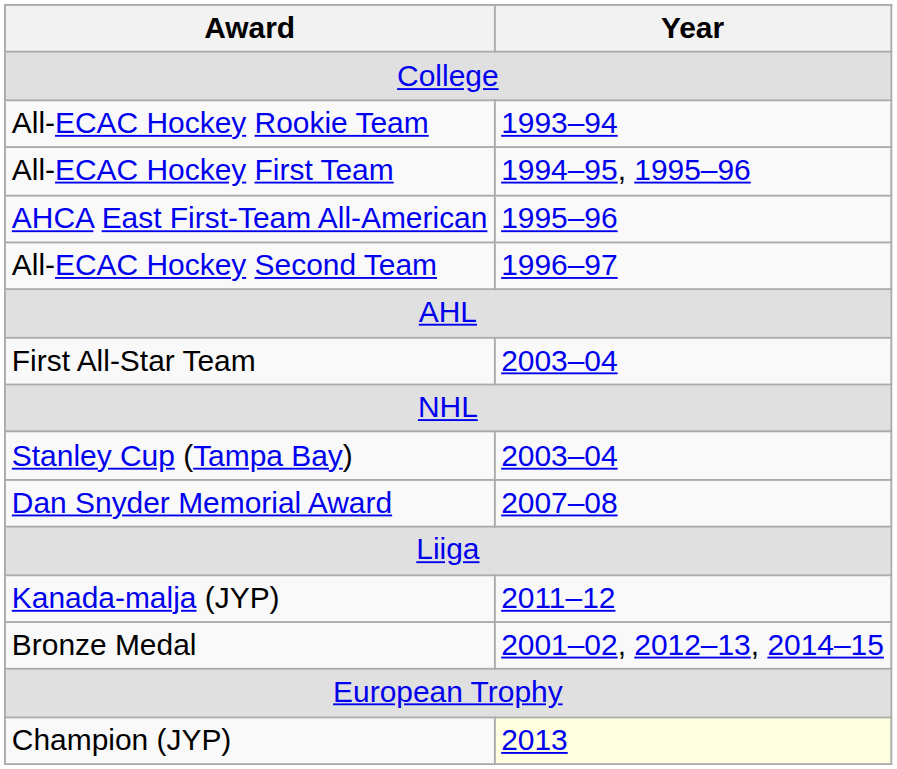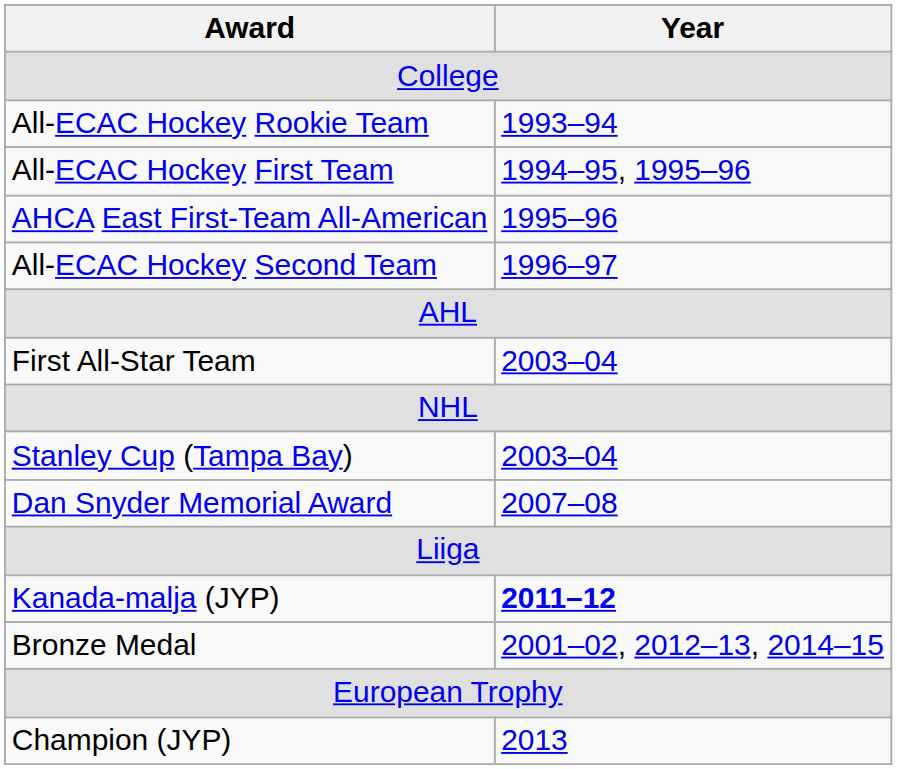Kanada-malja (JYP) | Year: normal -> bold
Champion (JYP) | Year: lightyellow background -> no background
